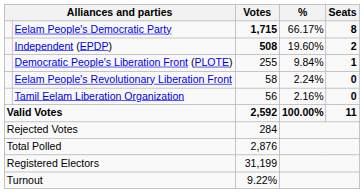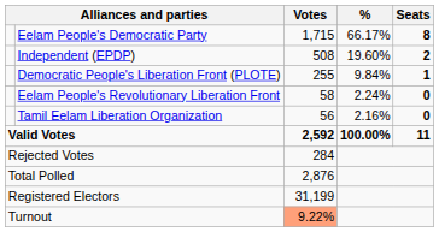Eelam People's Democratic Party | Votes: bold -> normal
Independent (EPDP) | Votes: bold -> normal
Turnout | Votes: no background -> lightsalmon background
